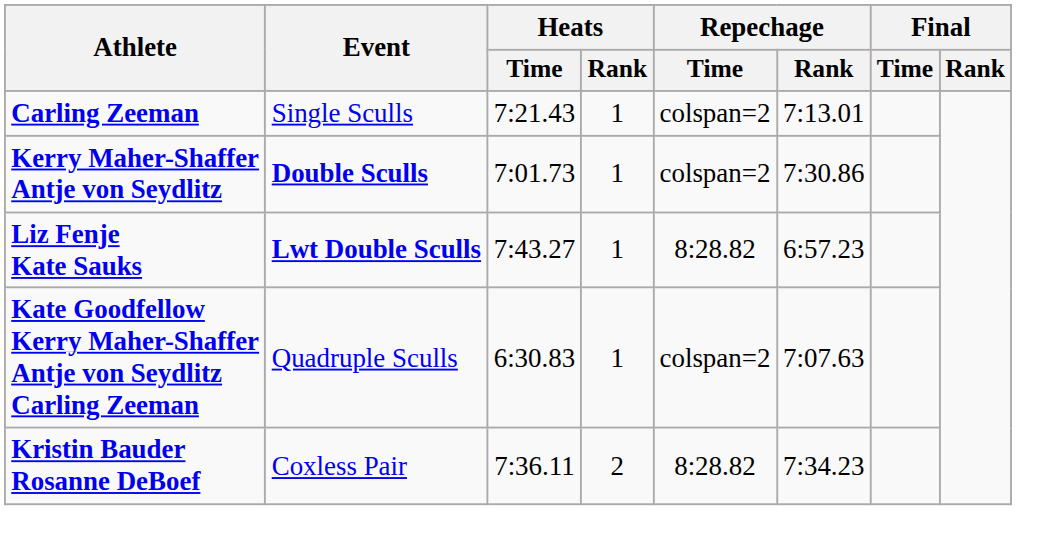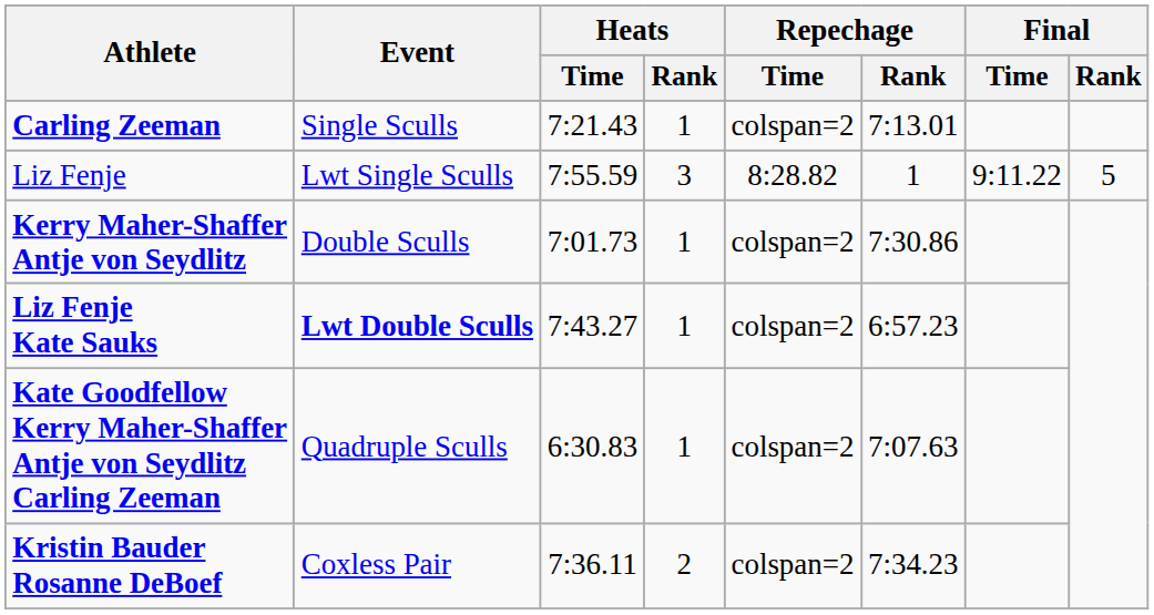+ row: Liz Fenje | Lwt Single Sculls | 7:55.59 | 3 | 8:28.82 | 1 | 9:11.22 | 5
Kerry Maher-Shaffer Antje von Seydlitz | Event: bold -> normal
Liz Fenje Kate Sauks | Repechage / Time: 8:28.82 -> colspan=2
Kristin Bauder Rosanne DeBoef | Repechage / Time: 8:28.82 -> colspan=2
